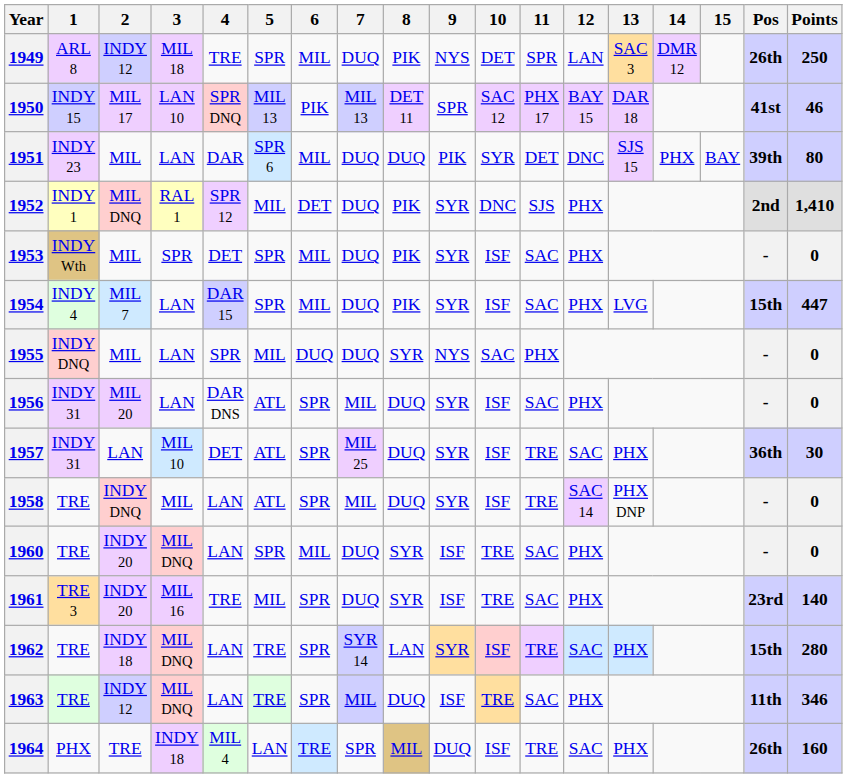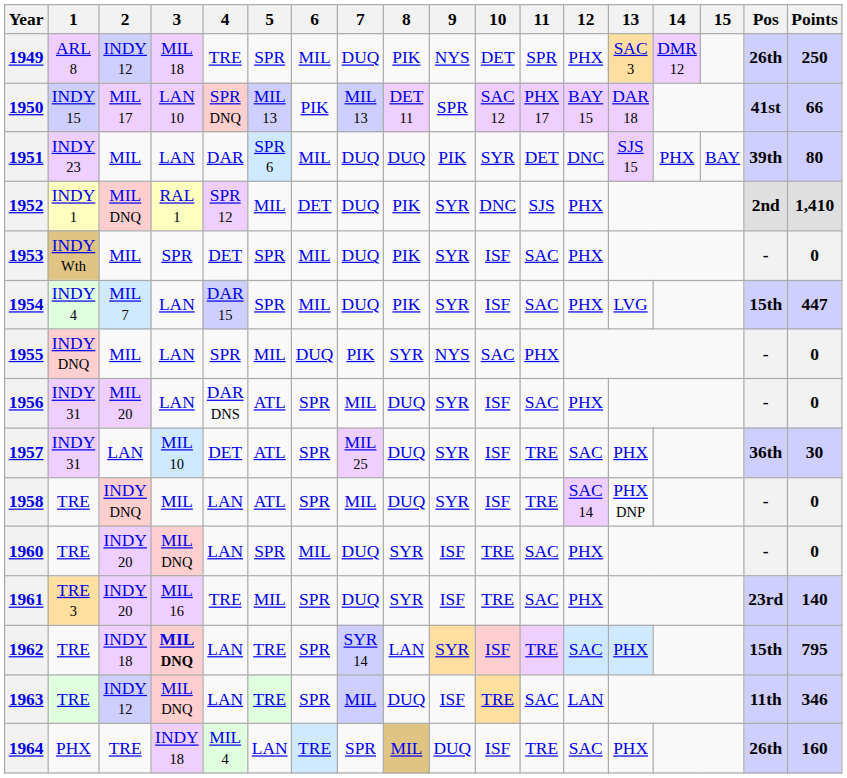1949 | 12: LAN -> PHX
1950 | Points: 46 -> 66
1955 | 7: DUQ -> PIK
1962 | 3: normal -> bold
1962 | Points: 280 -> 795
1963 | 12: PHX -> LAN
